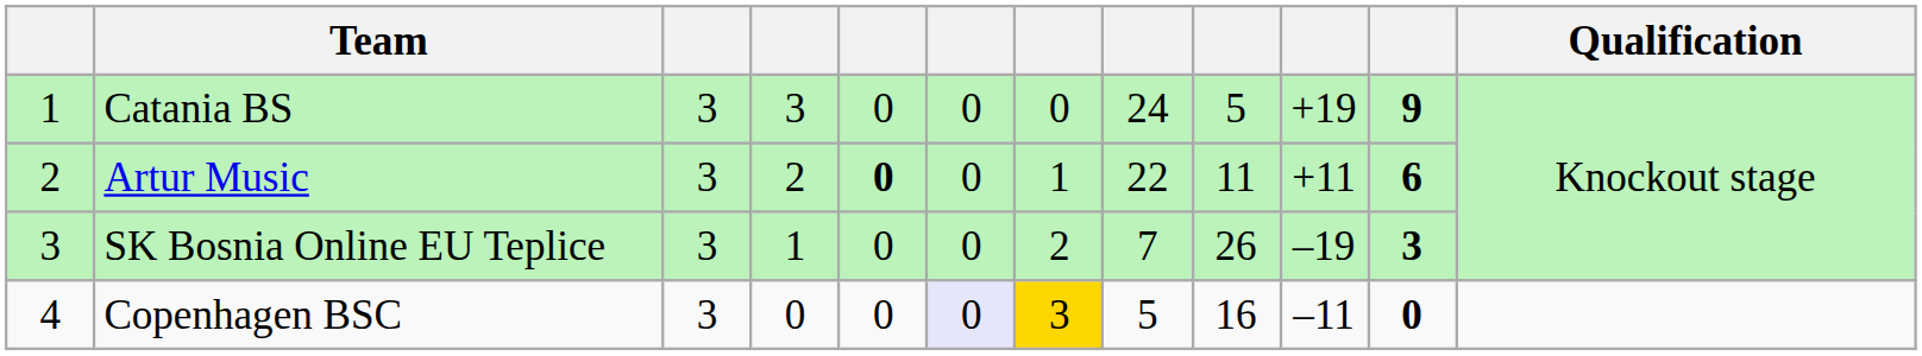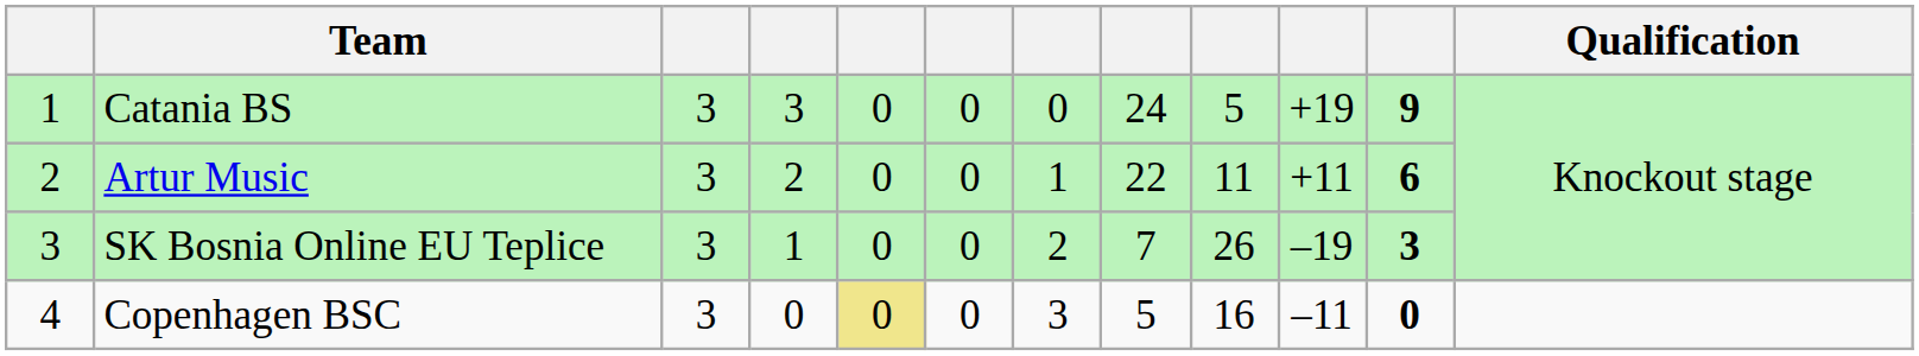Artur Music | column 5: bold -> normal
Copenhagen BSC | column 5: no background -> khaki background
Copenhagen BSC | column 6: lavender background -> no background
Copenhagen BSC | column 7: gold background -> no background
